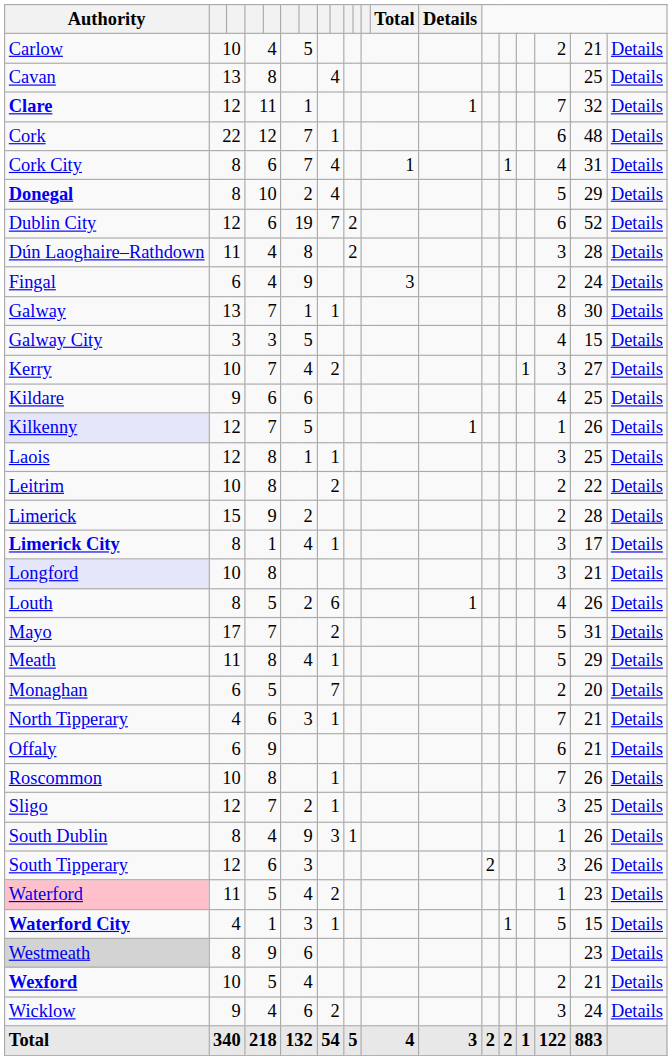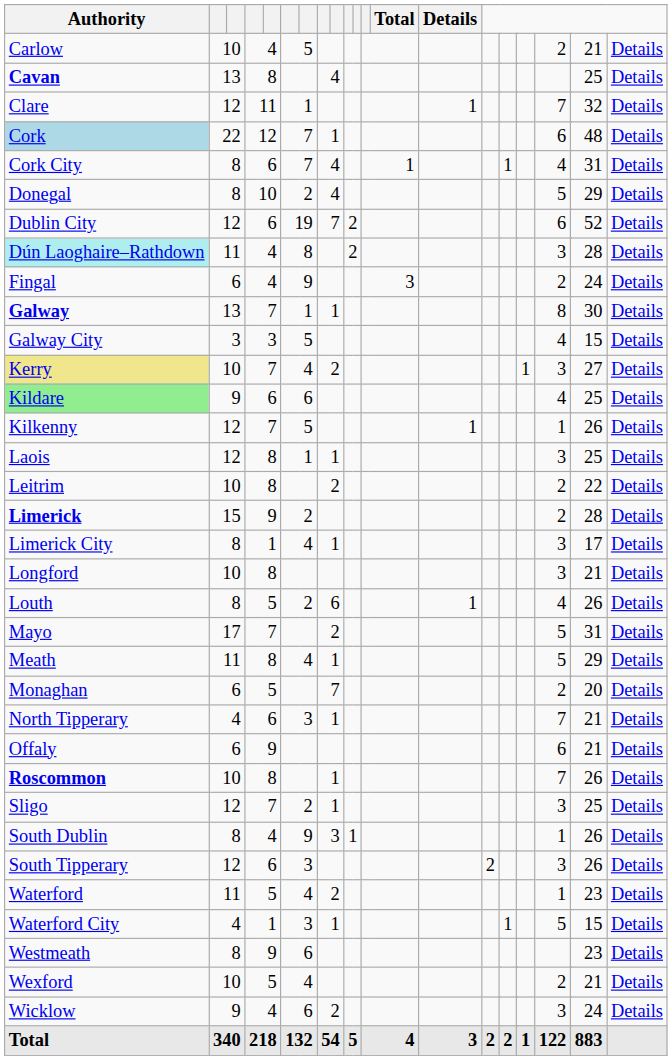Cavan | Authority: normal -> bold
Clare | Authority: bold -> normal
Cork | Authority: no background -> lightblue background
Donegal | Authority: bold -> normal
Dún Laoghaire–Rathdown | Authority: no background -> paleturquoise background
Galway | Authority: normal -> bold
Kerry | Authority: no background -> khaki background
Kildare | Authority: no background -> lightgreen background
Kilkenny | Authority: lavender background -> no background
Limerick | Authority: normal -> bold
Limerick City | Authority: bold -> normal
Longford | Authority: lavender background -> no background
Roscommon | Authority: normal -> bold
Waterford | Authority: pink background -> no background
Waterford City | Authority: bold -> normal
Westmeath | Authority: lightgrey background -> no background
Wexford | Authority: bold -> normal
